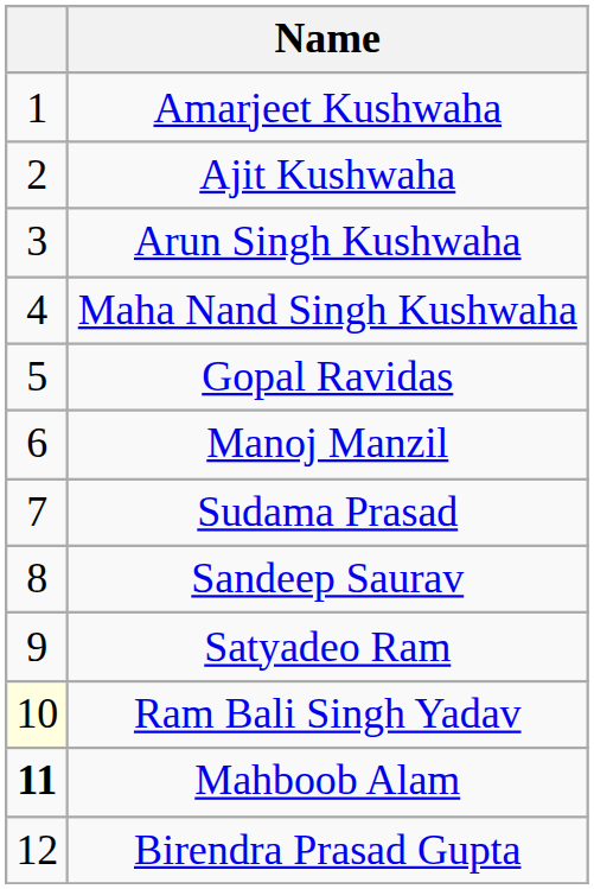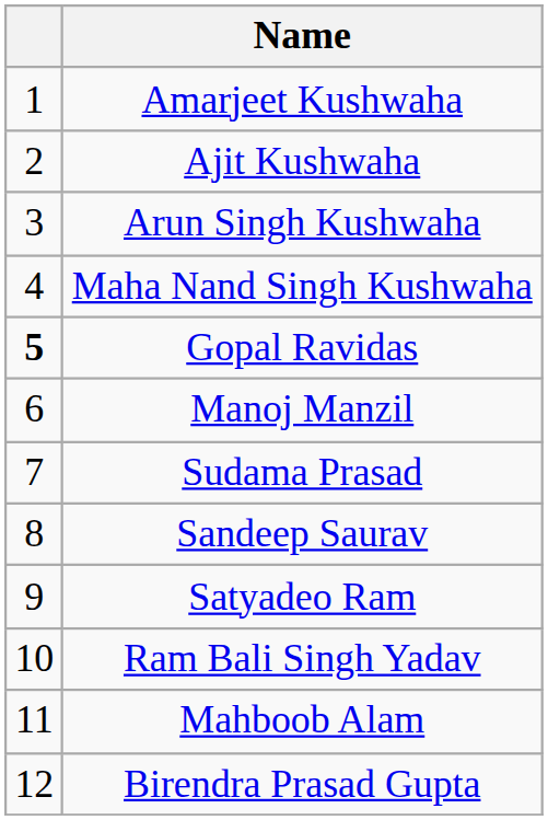Gopal Ravidas | column 1: normal -> bold
Ram Bali Singh Yadav | column 1: lightyellow background -> no background
Mahboob Alam | column 1: bold -> normal
